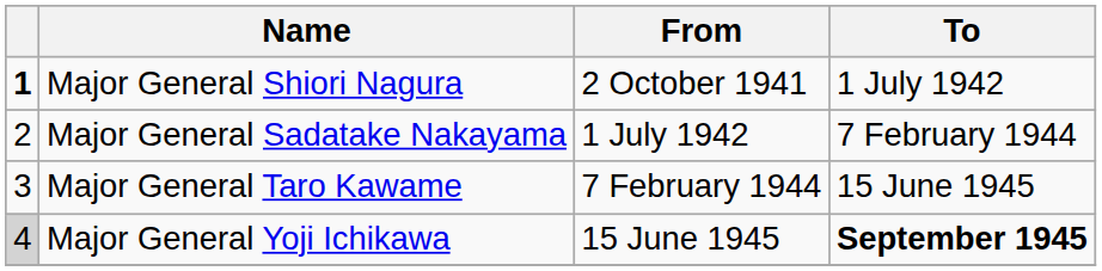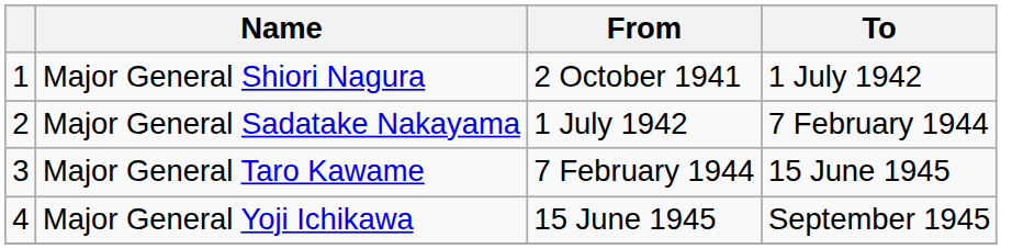Major General Shiori Nagura | column 1: bold -> normal
Major General Yoji Ichikawa | column 1: lightgrey background -> no background
Major General Yoji Ichikawa | To: bold -> normal
